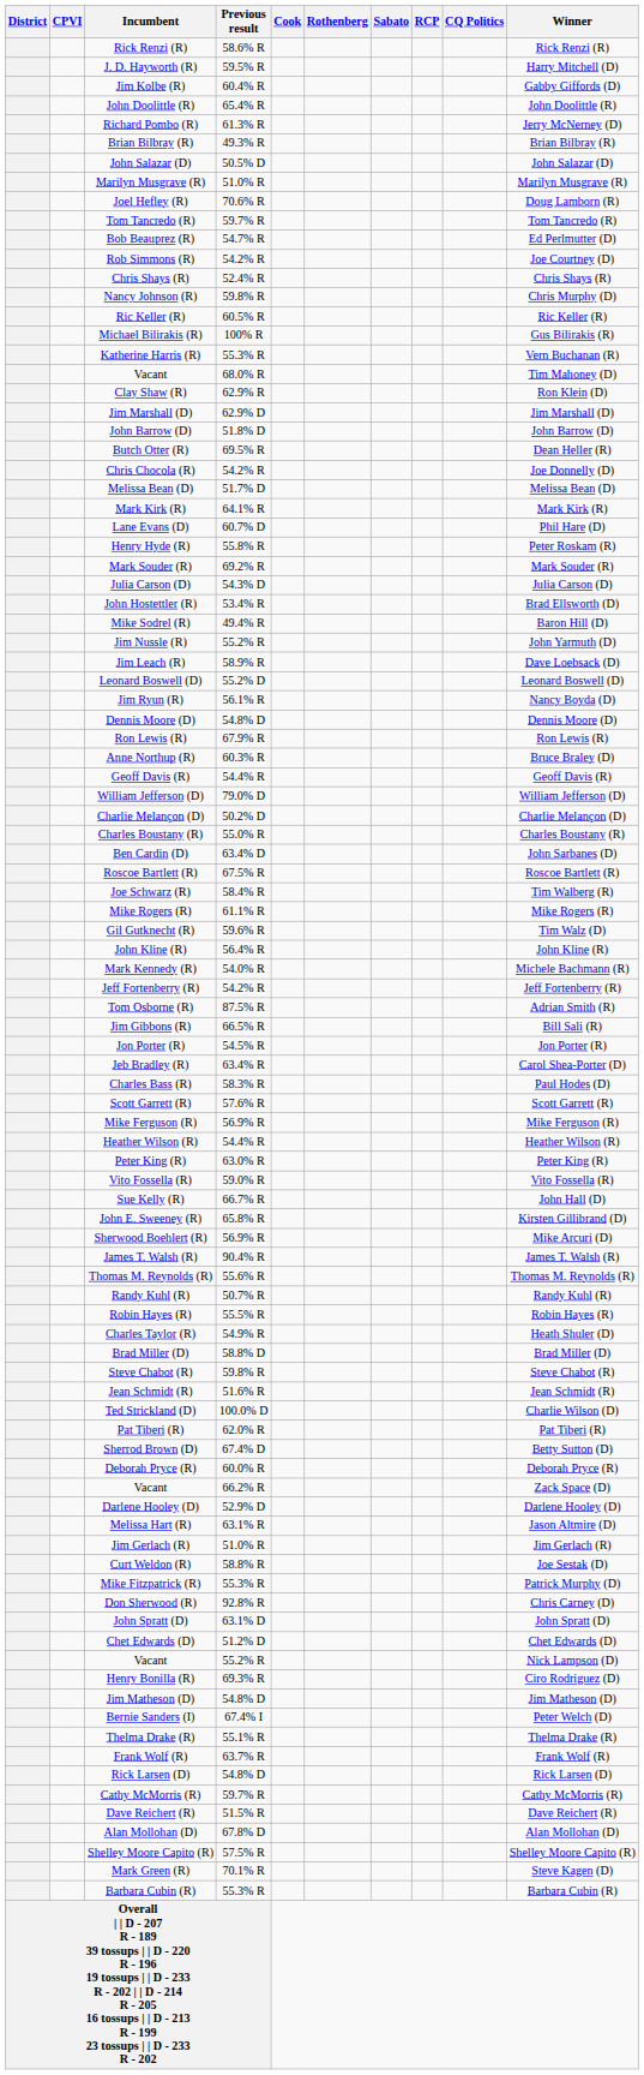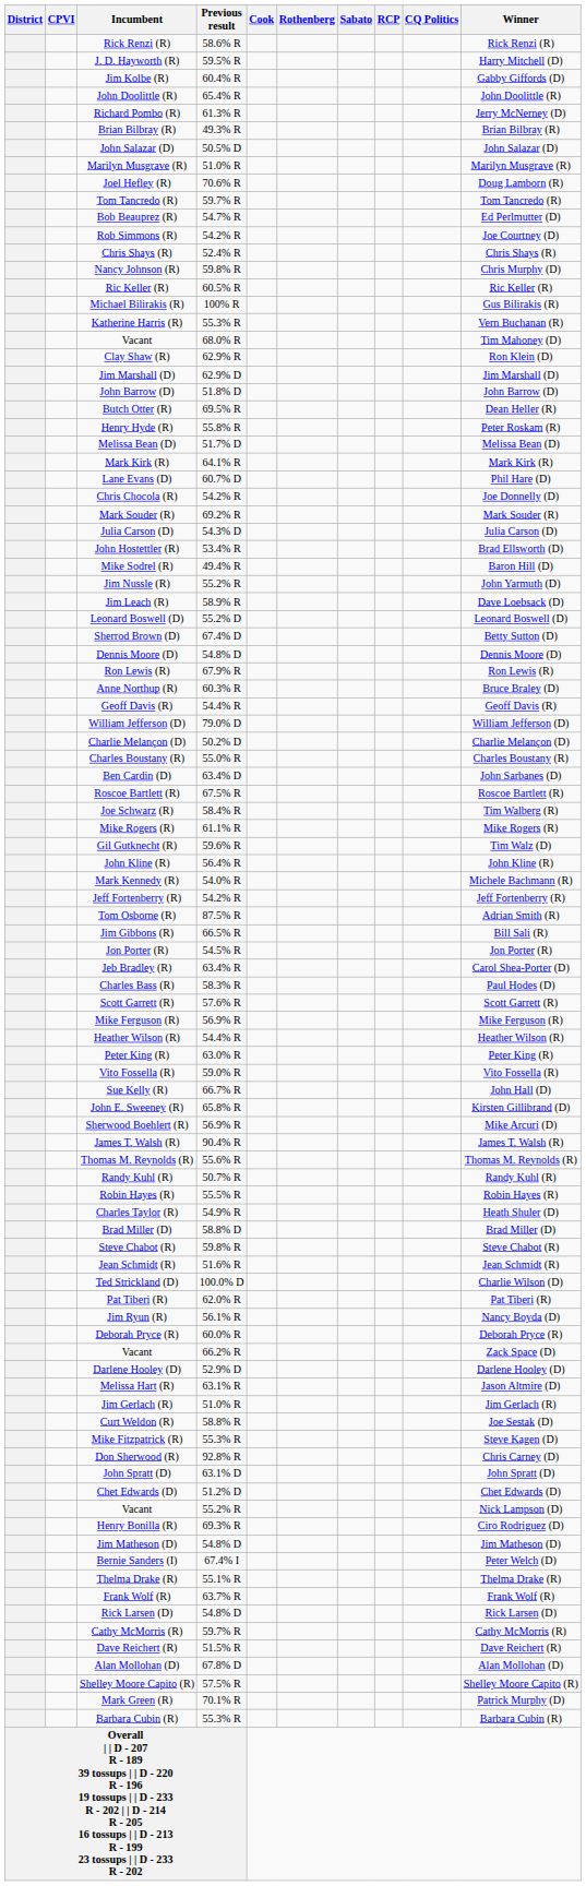rows swapped: Henry Hyde (R) <-> Chris Chocola (R)
rows swapped: Jim Ryun (R) <-> Sherrod Brown (D)
Mike Fitzpatrick (R) | Winner: Patrick Murphy (D) -> Steve Kagen (D)
Mark Green (R) | Winner: Steve Kagen (D) -> Patrick Murphy (D)
